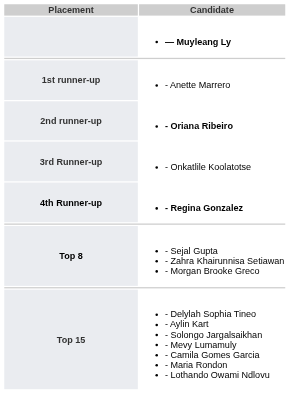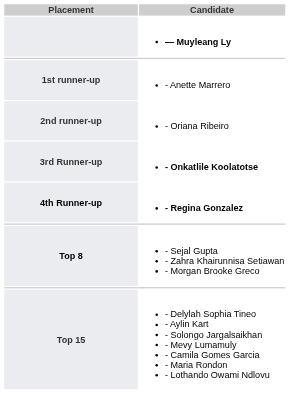row 4 | Candidate: bold -> normal
row 5 | Candidate: normal -> bold
